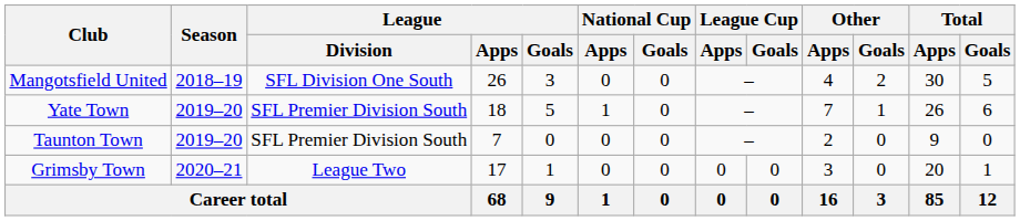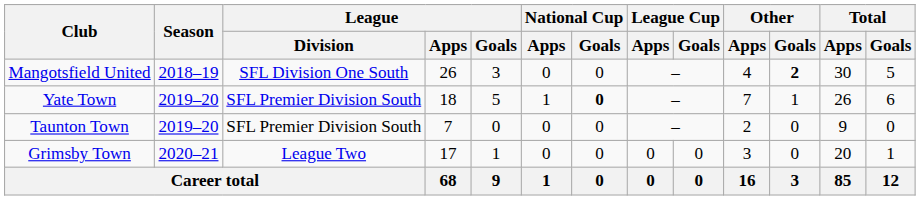Mangotsfield United | Other / Goals: normal -> bold
Yate Town | National Cup / Goals: normal -> bold
